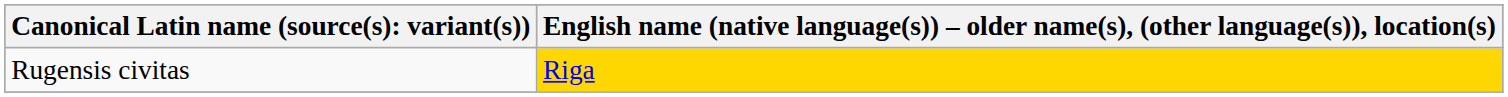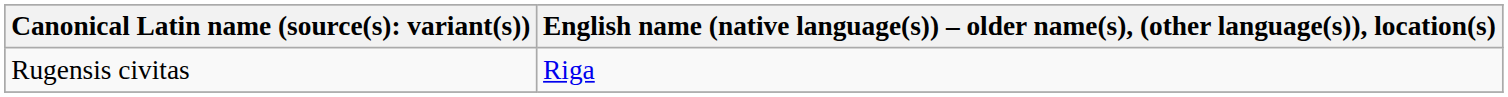Rugensis civitas | column 2: gold background -> no background
